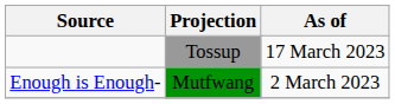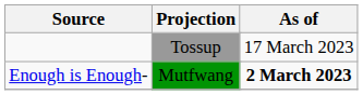Enough is Enough- | As of: normal -> bold
